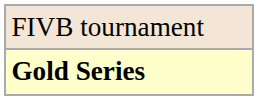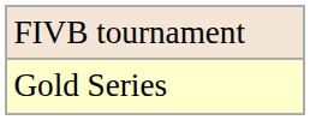row 2 | column 1: bold -> normal
